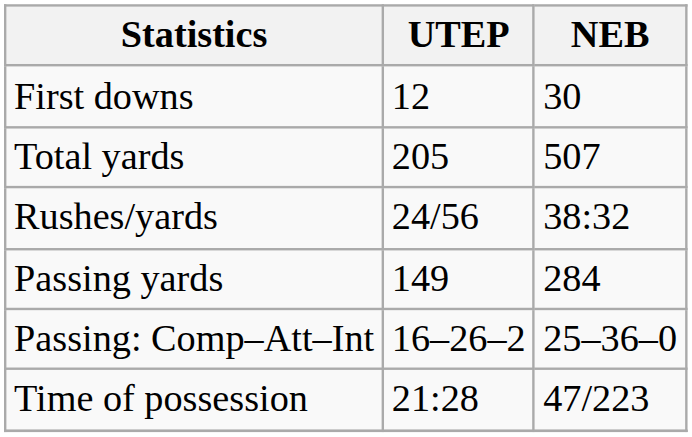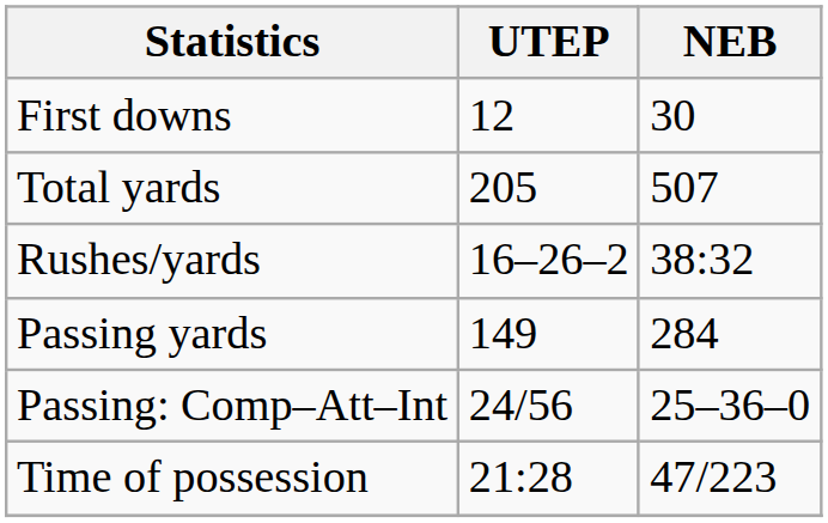Rushes/yards | UTEP: 24/56 -> 16–26–2
Passing: Comp–Att–Int | UTEP: 16–26–2 -> 24/56
